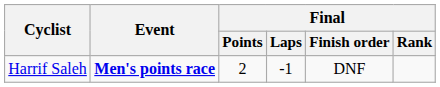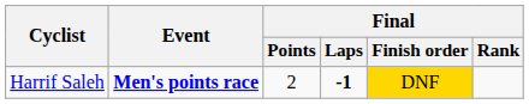Harrif Saleh | Final / Laps: normal -> bold
Harrif Saleh | Final / Finish order: no background -> gold background
